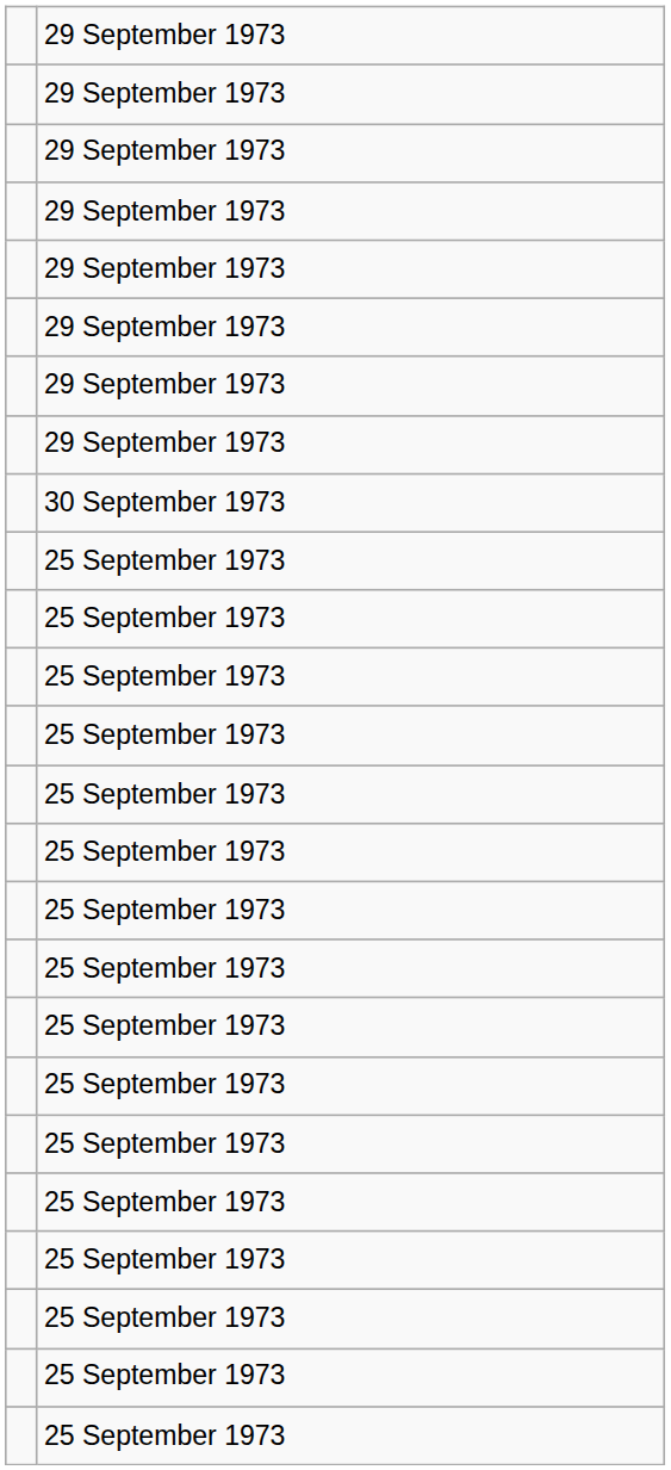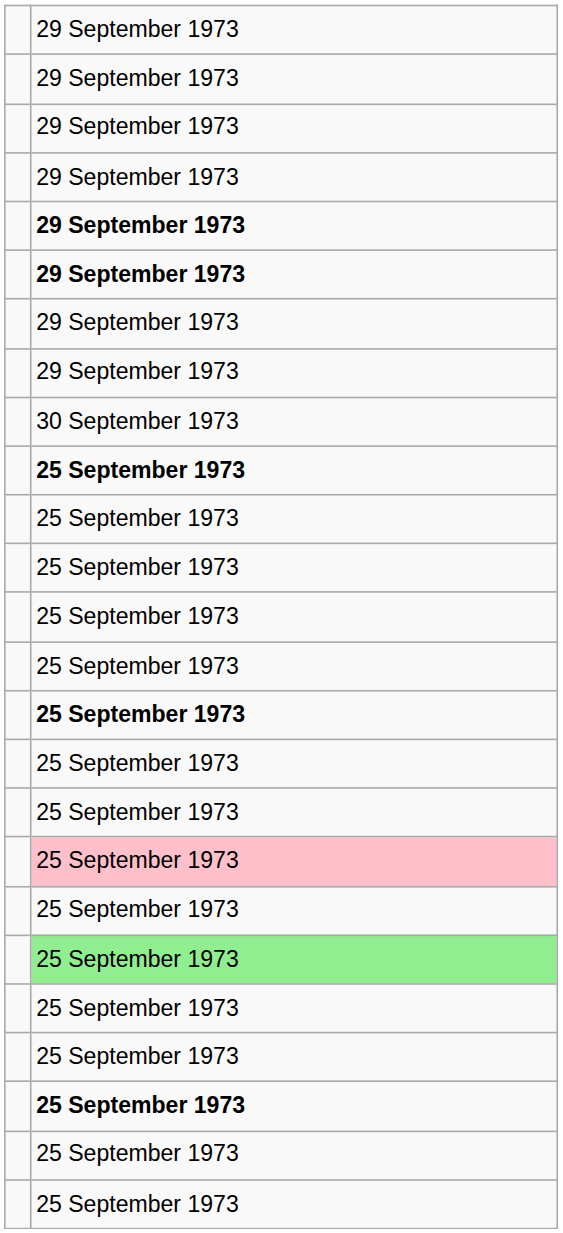row 5 | column 2: normal -> bold
row 6 | column 2: normal -> bold
row 10 | column 2: normal -> bold
row 15 | column 2: normal -> bold
row 18 | column 2: no background -> pink background
row 20 | column 2: no background -> lightgreen background
row 23 | column 2: normal -> bold
